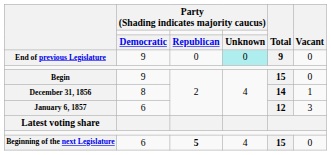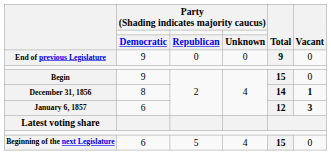End of previous Legislature | column 4: paleturquoise background -> no background
December 31, 1856 | Vacant: normal -> bold
January 6, 1857 | Vacant: normal -> bold
Beginning of the next Legislature | column 3: bold -> normal
